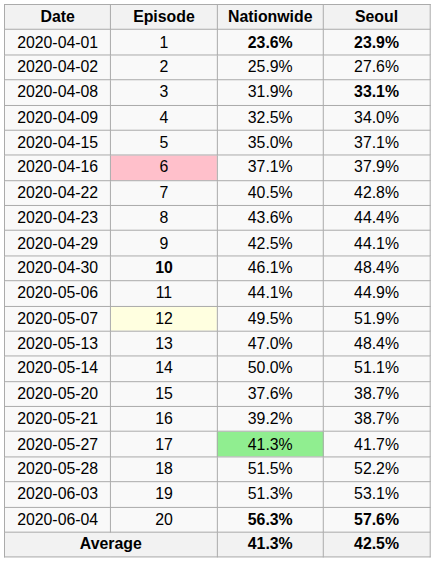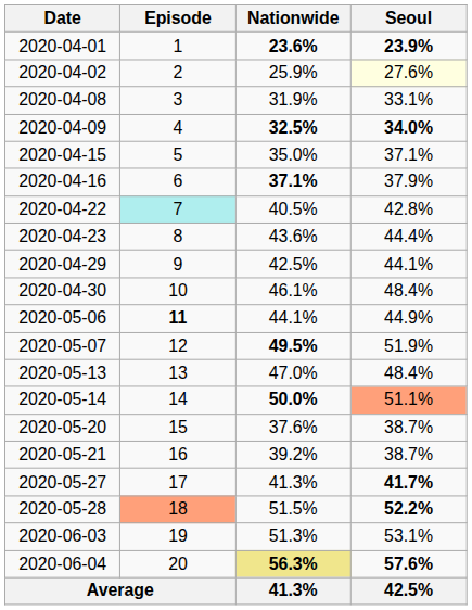2020-04-02 | Seoul: no background -> lightyellow background
2020-04-08 | Seoul: bold -> normal
2020-04-09 | Nationwide: normal -> bold
2020-04-09 | Seoul: normal -> bold
2020-04-16 | Episode: pink background -> no background
2020-04-16 | Nationwide: normal -> bold
2020-04-22 | Episode: no background -> paleturquoise background
2020-04-30 | Episode: bold -> normal
2020-05-06 | Episode: normal -> bold
2020-05-07 | Episode: lightyellow background -> no background
2020-05-07 | Nationwide: normal -> bold
2020-05-14 | Nationwide: normal -> bold
2020-05-14 | Seoul: no background -> lightsalmon background
2020-05-27 | Nationwide: lightgreen background -> no background
2020-05-27 | Seoul: normal -> bold
2020-05-28 | Episode: no background -> lightsalmon background
2020-05-28 | Seoul: normal -> bold
2020-06-04 | Nationwide: no background -> khaki background
